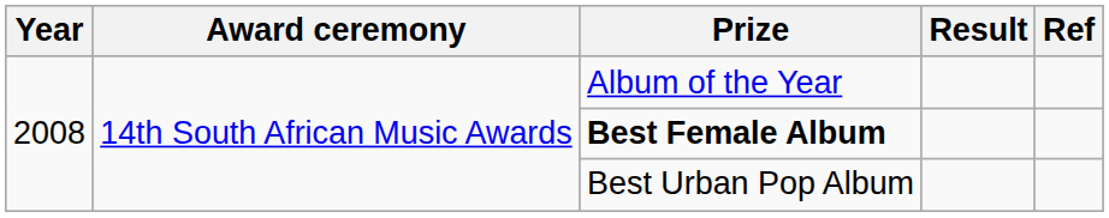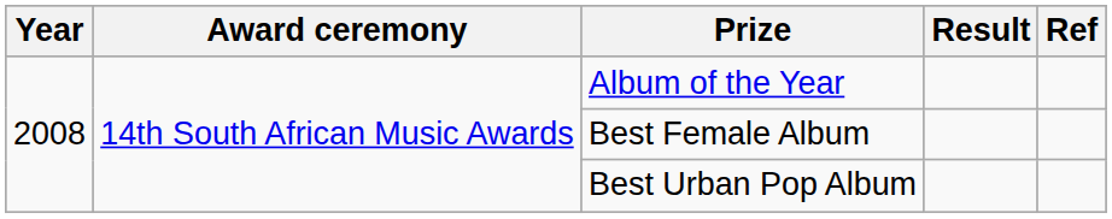Best Female Album | Prize: bold -> normal
